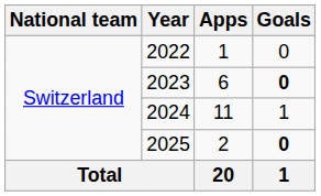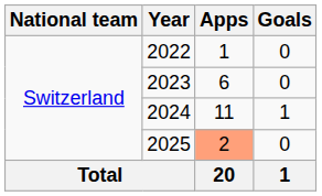2023 | Goals: bold -> normal
2025 | Apps: no background -> lightsalmon background
2025 | Goals: bold -> normal
